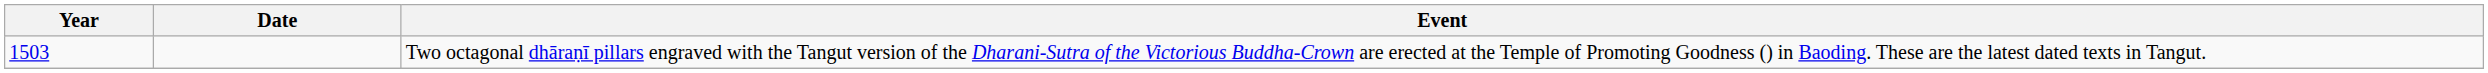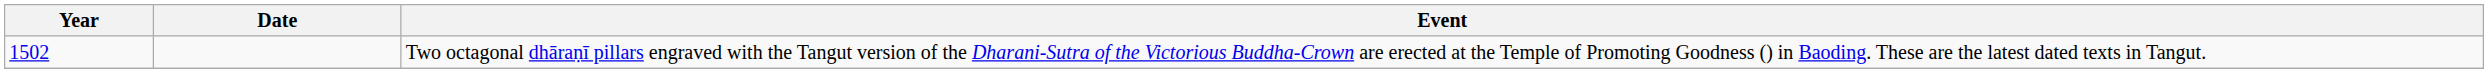row 2 | Year: 1503 -> 1502
